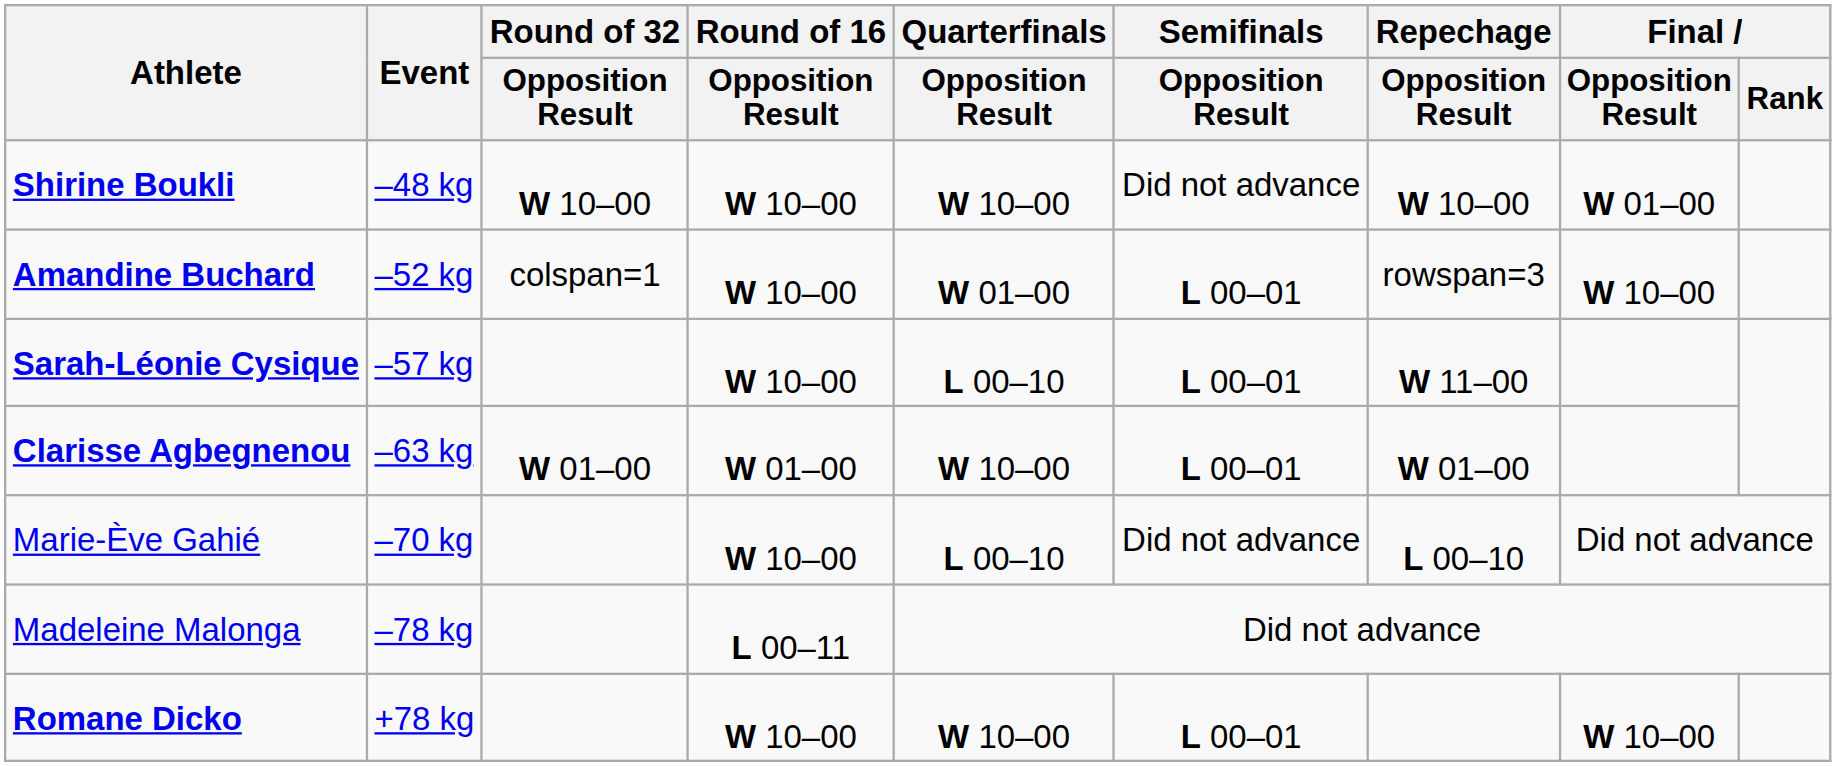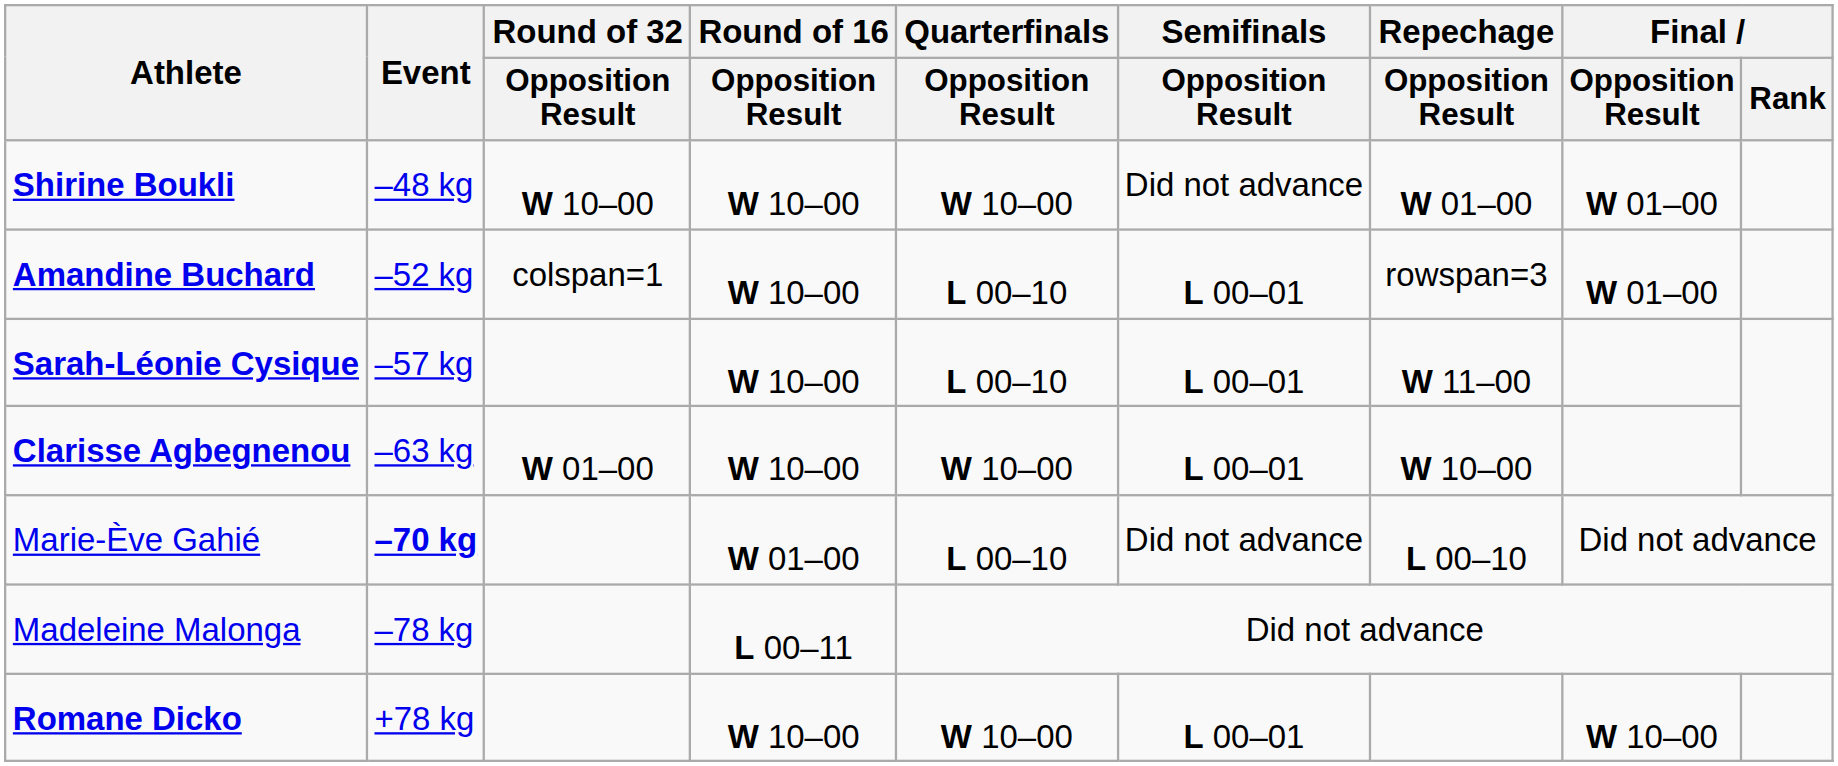Shirine Boukli | Repechage / Opposition Result: W 10–00 -> W 01–00
Amandine Buchard | Quarterfinals / Opposition Result: W 01–00 -> L 00–10
Amandine Buchard | Final / Opposition Result: W 10–00 -> W 01–00
Clarisse Agbegnenou | Round of 16 / Opposition Result: W 01–00 -> W 10–00
Clarisse Agbegnenou | Repechage / Opposition Result: W 01–00 -> W 10–00
Marie-Ève Gahié | Event: normal -> bold
Marie-Ève Gahié | Round of 16 / Opposition Result: W 10–00 -> W 01–00
